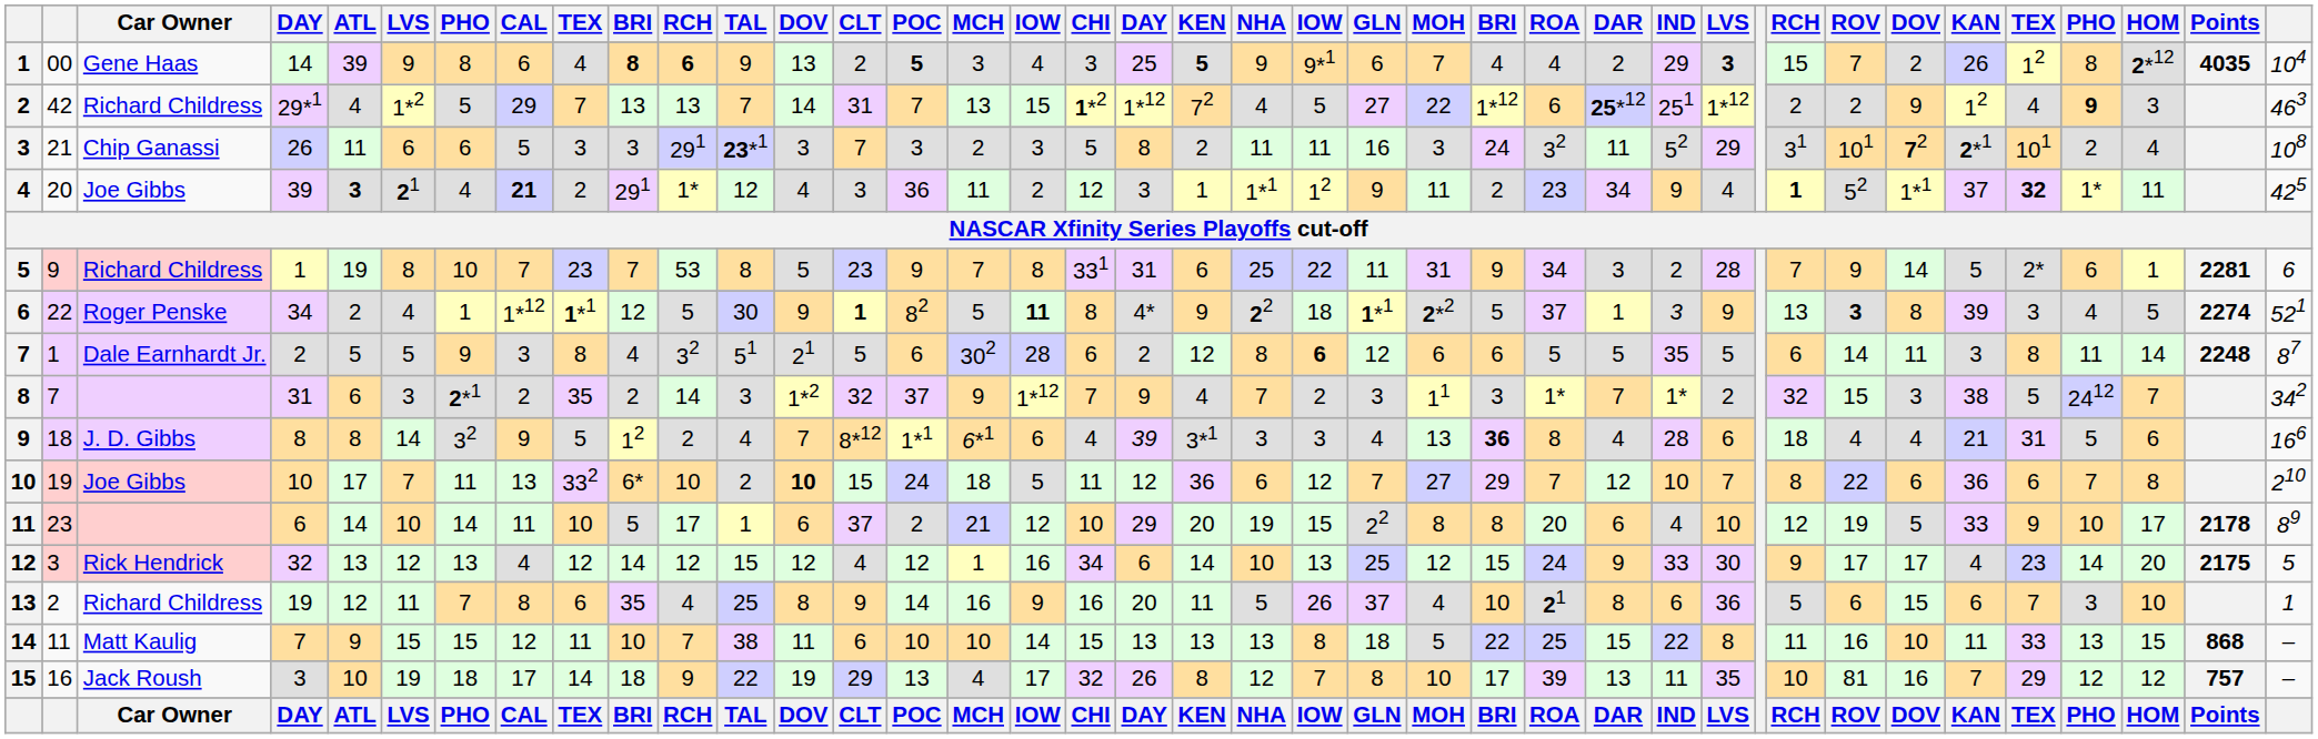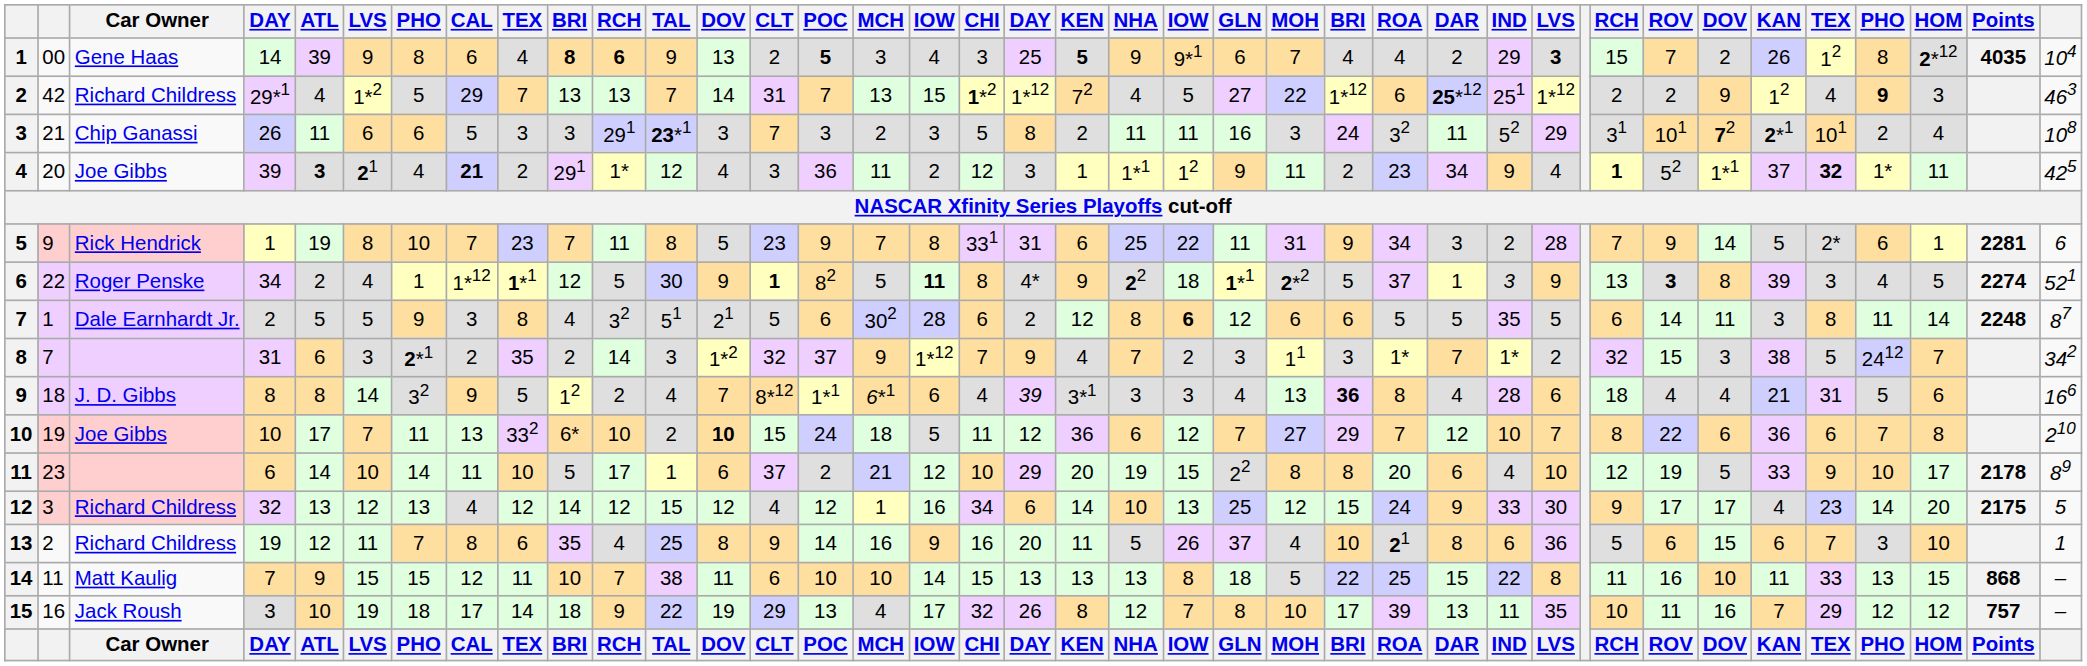row 7 | Car Owner: Richard Childress -> Rick Hendrick
row 7 | column 11: 53 -> 11
row 14 | Car Owner: Rick Hendrick -> Richard Childress
row 17 | ROV: 81 -> 11
